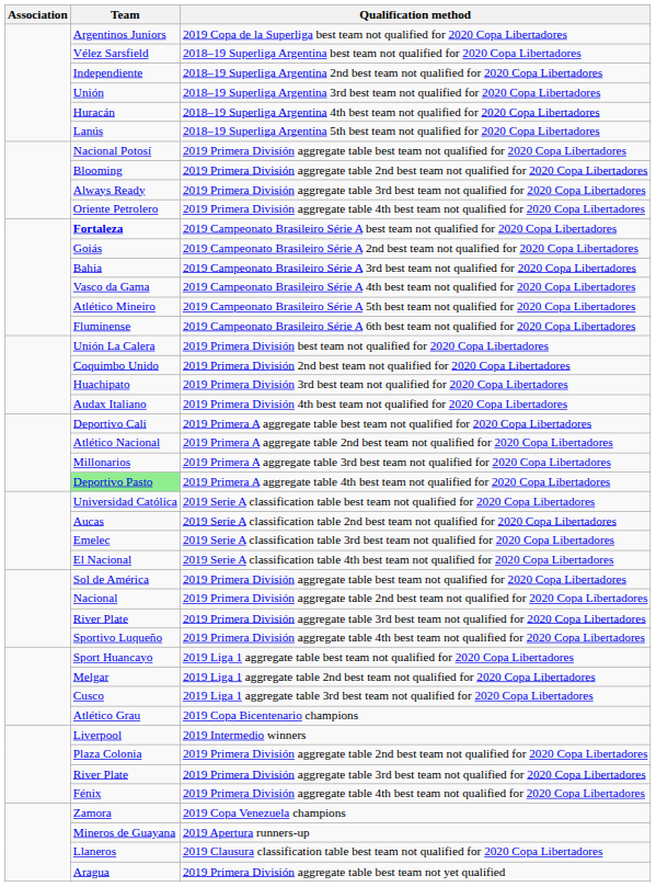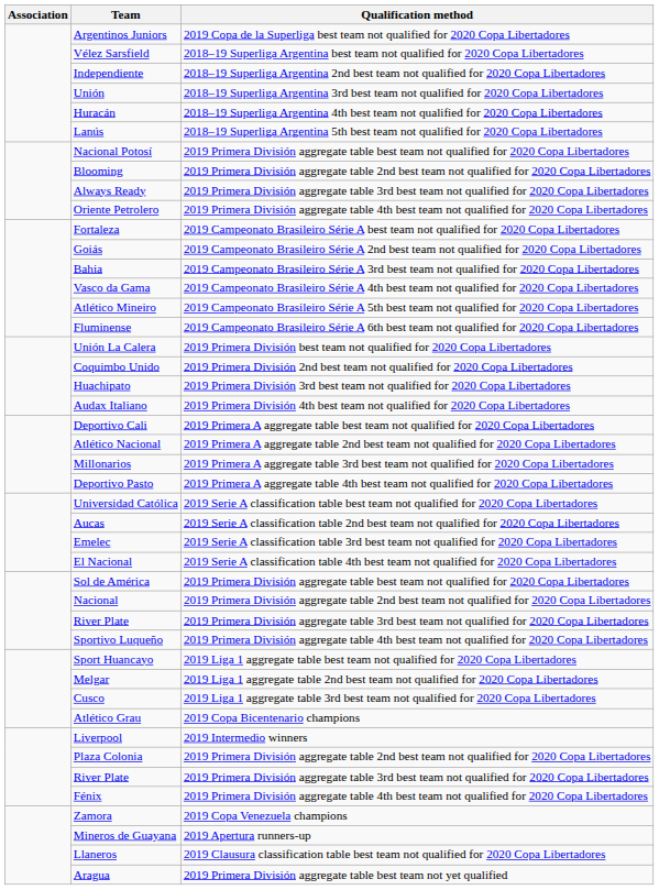Fortaleza | Team: bold -> normal
Deportivo Pasto | Team: lightgreen background -> no background
